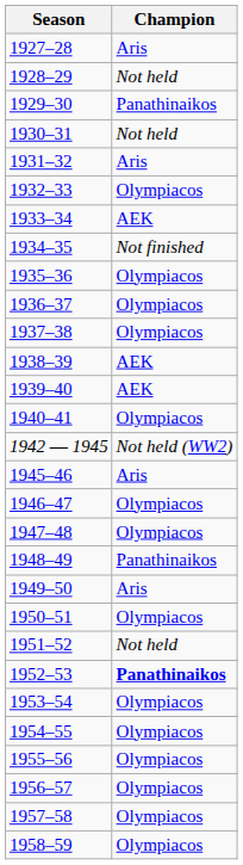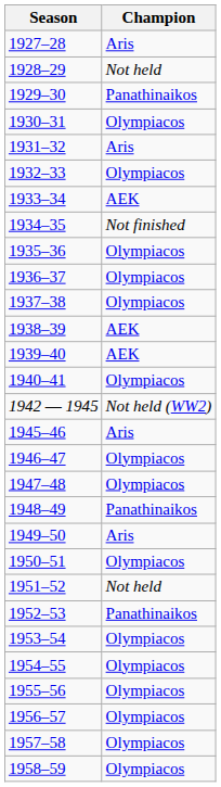1930–31 | Champion: Not held -> Olympiacos
1952–53 | Champion: bold -> normal
